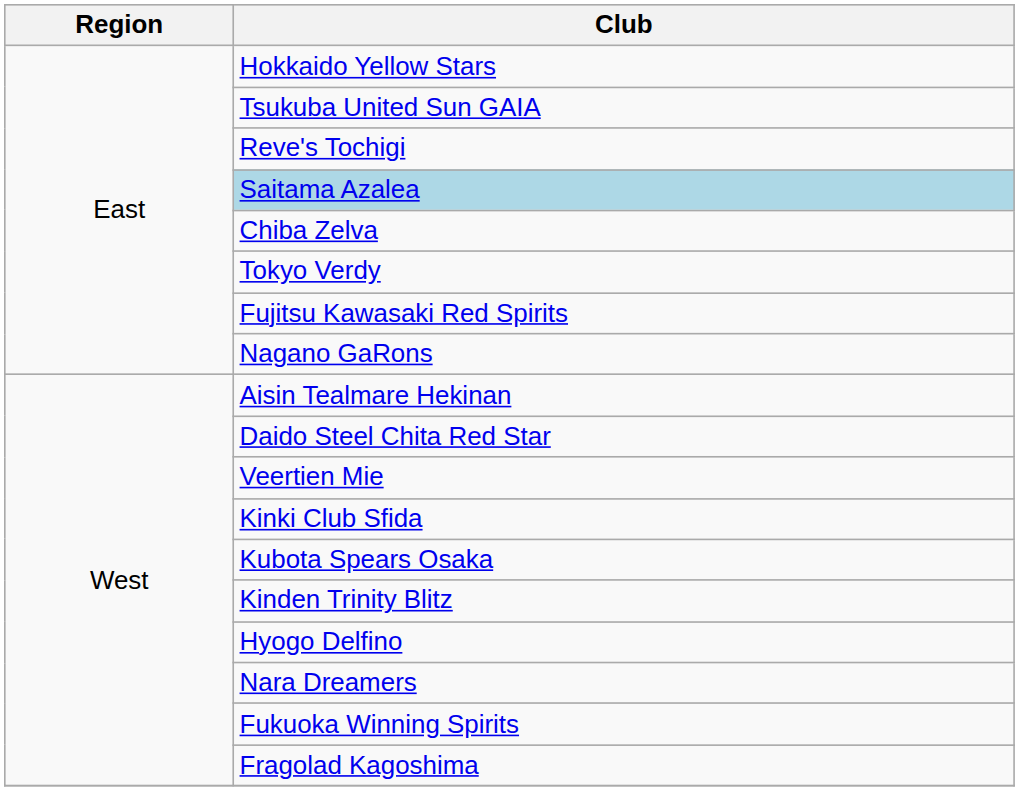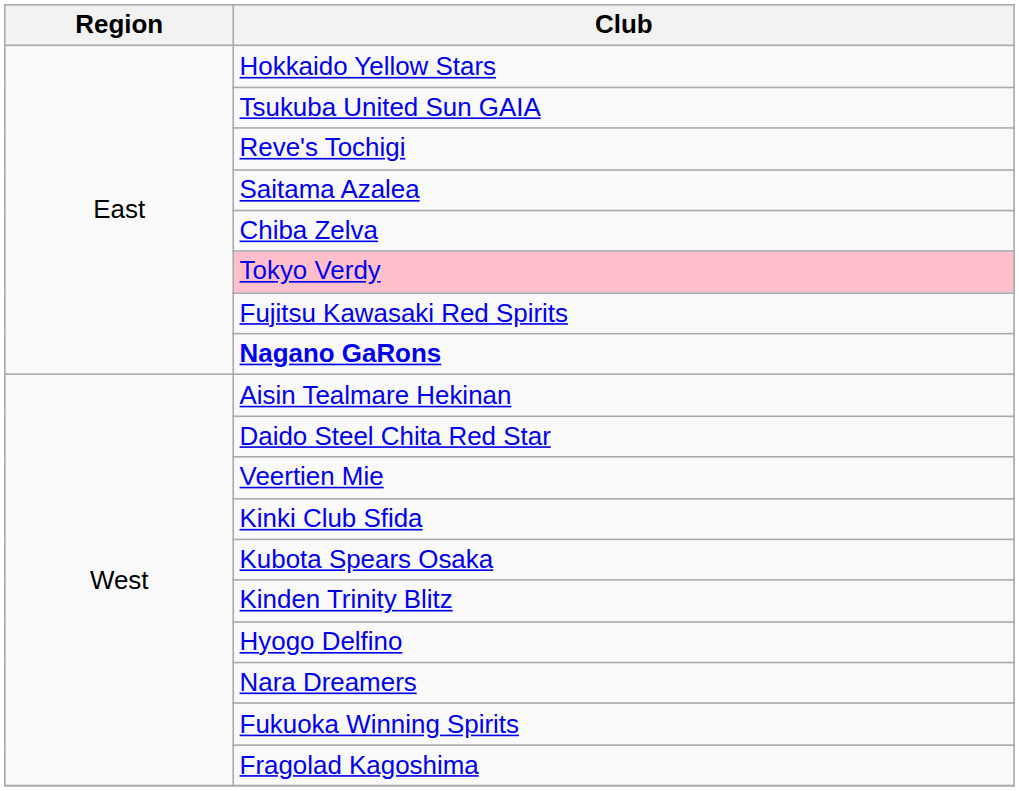Saitama Azalea | Club: lightblue background -> no background
Tokyo Verdy | Club: no background -> pink background
Nagano GaRons | Club: normal -> bold
